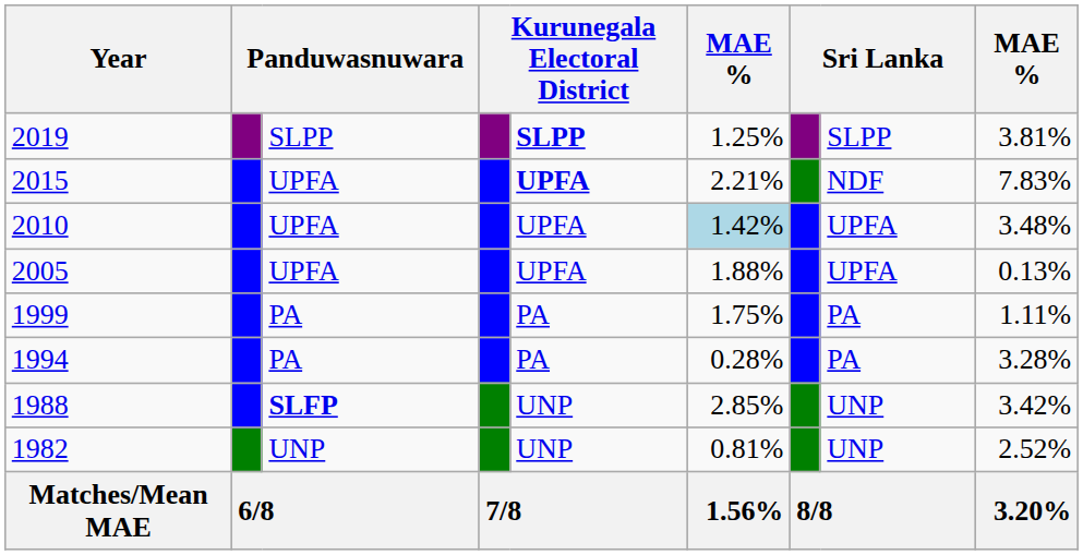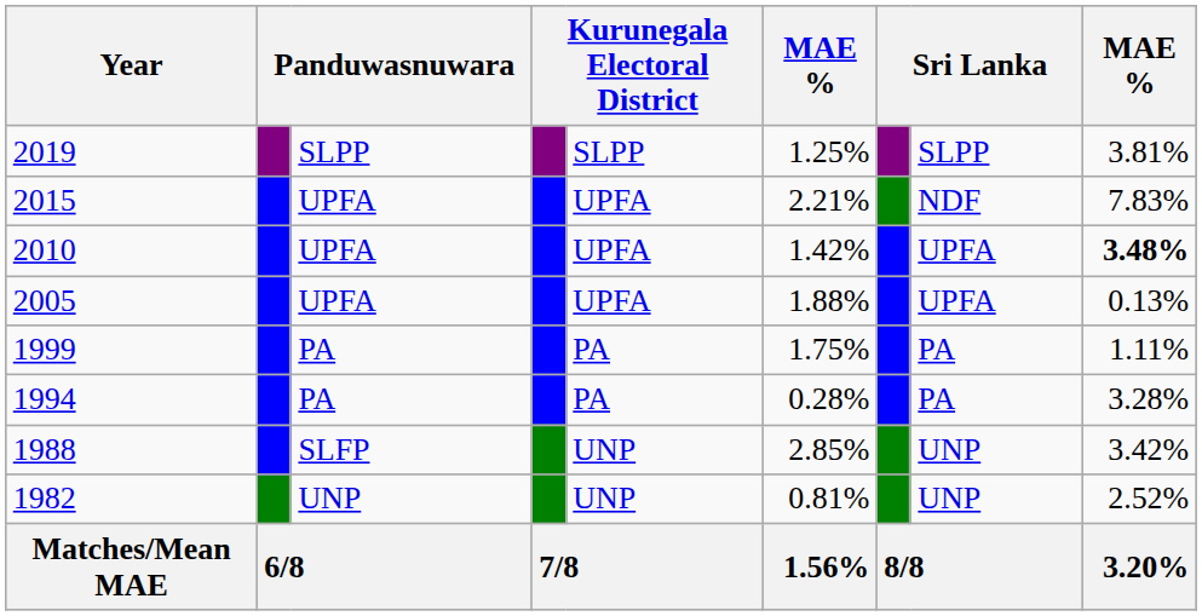2019 | column 5: bold -> normal
2015 | column 5: bold -> normal
2010 | column 6: lightblue background -> no background
2010 | column 9: normal -> bold
1988 | column 3: bold -> normal
